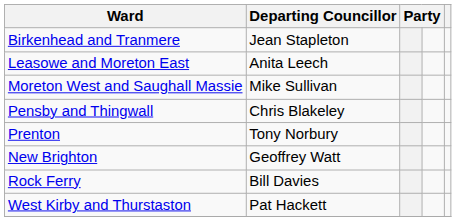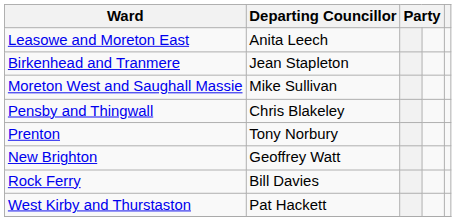rows swapped: Birkenhead and Tranmere <-> Leasowe and Moreton East
